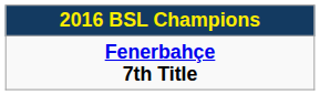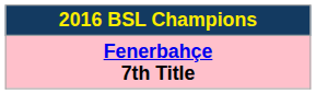row 2 | column 1: no background -> pink background
